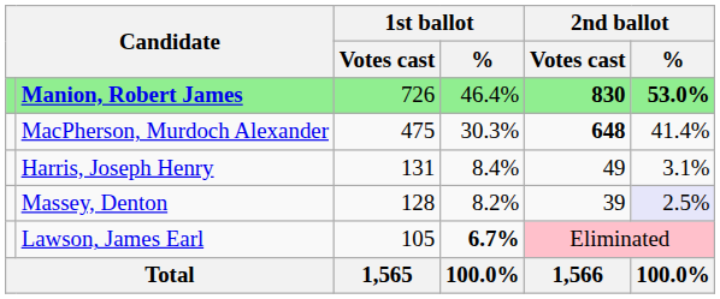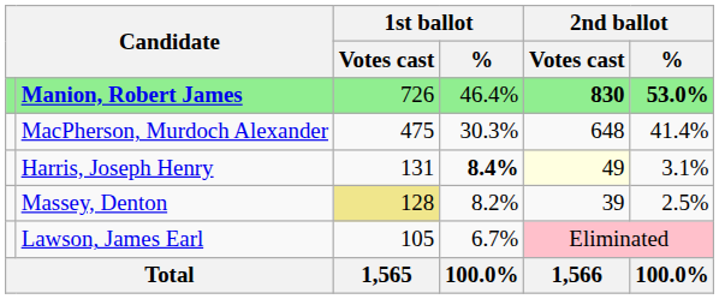MacPherson, Murdoch Alexander | 2nd ballot / Votes cast: bold -> normal
Harris, Joseph Henry | 1st ballot / %: normal -> bold
Harris, Joseph Henry | 2nd ballot / Votes cast: no background -> lightyellow background
Massey, Denton | 1st ballot / Votes cast: no background -> khaki background
Massey, Denton | 2nd ballot / %: lavender background -> no background
Lawson, James Earl | 1st ballot / %: bold -> normal
